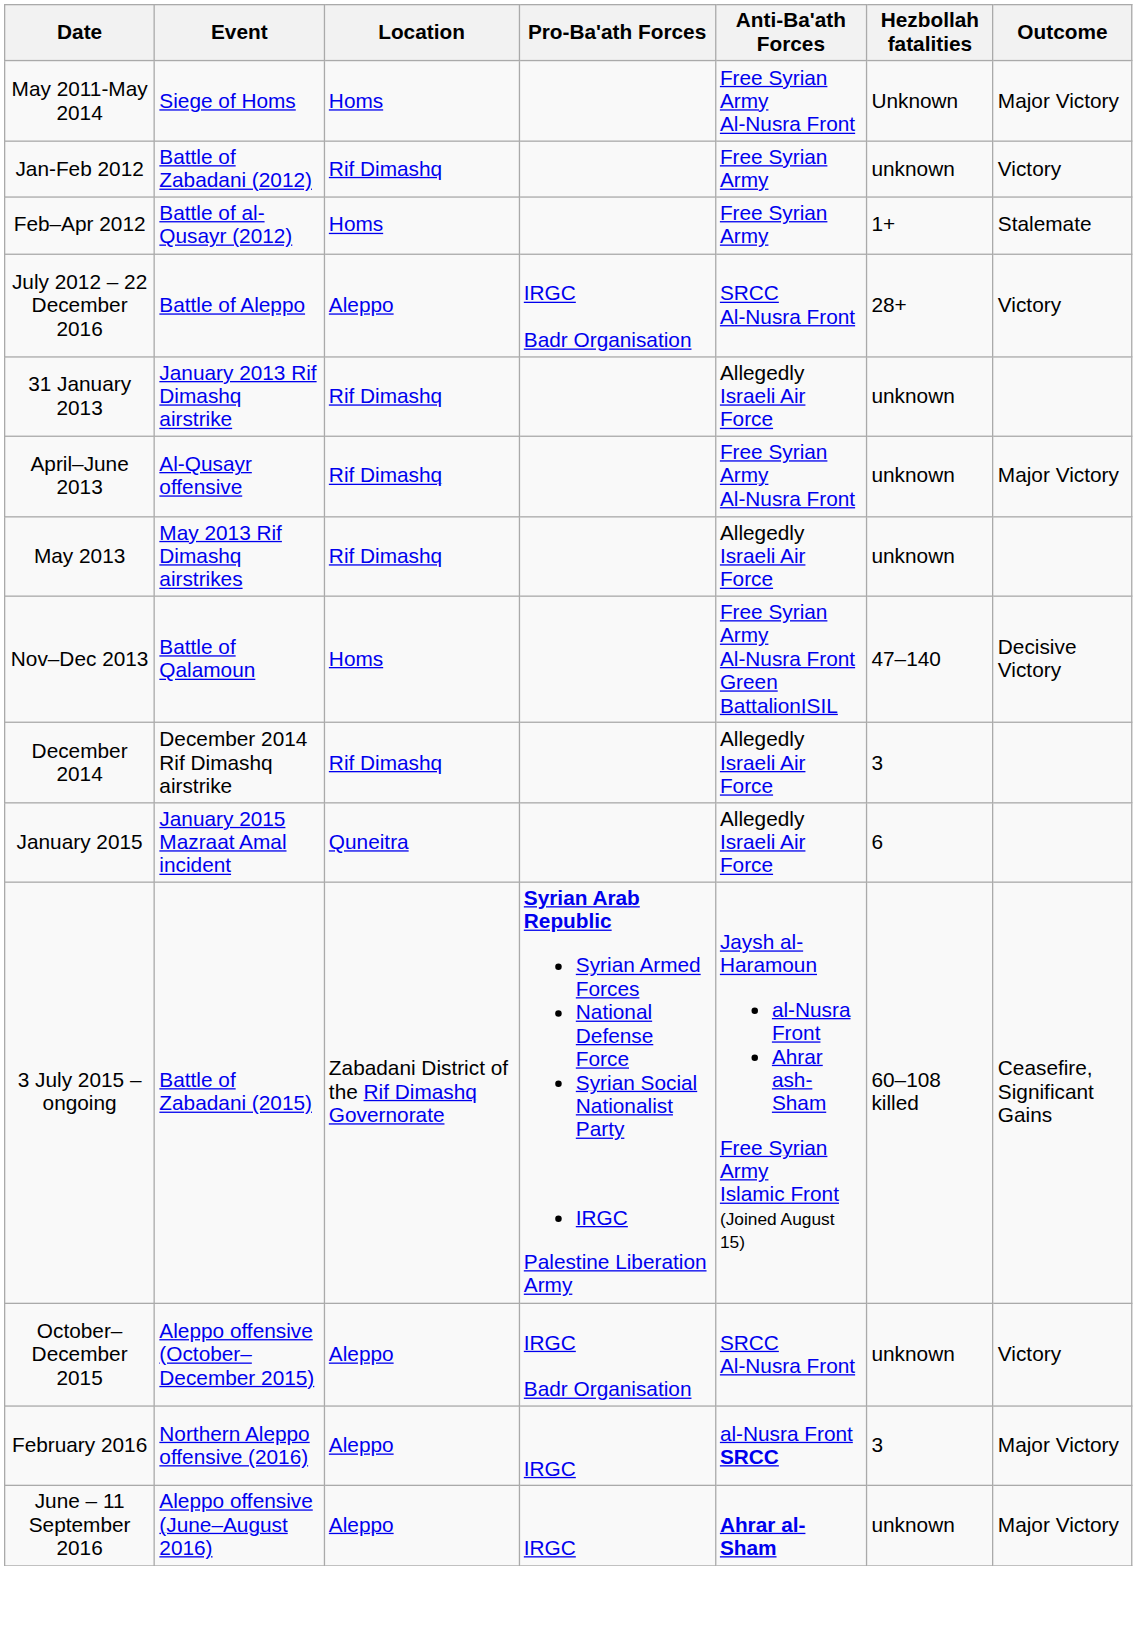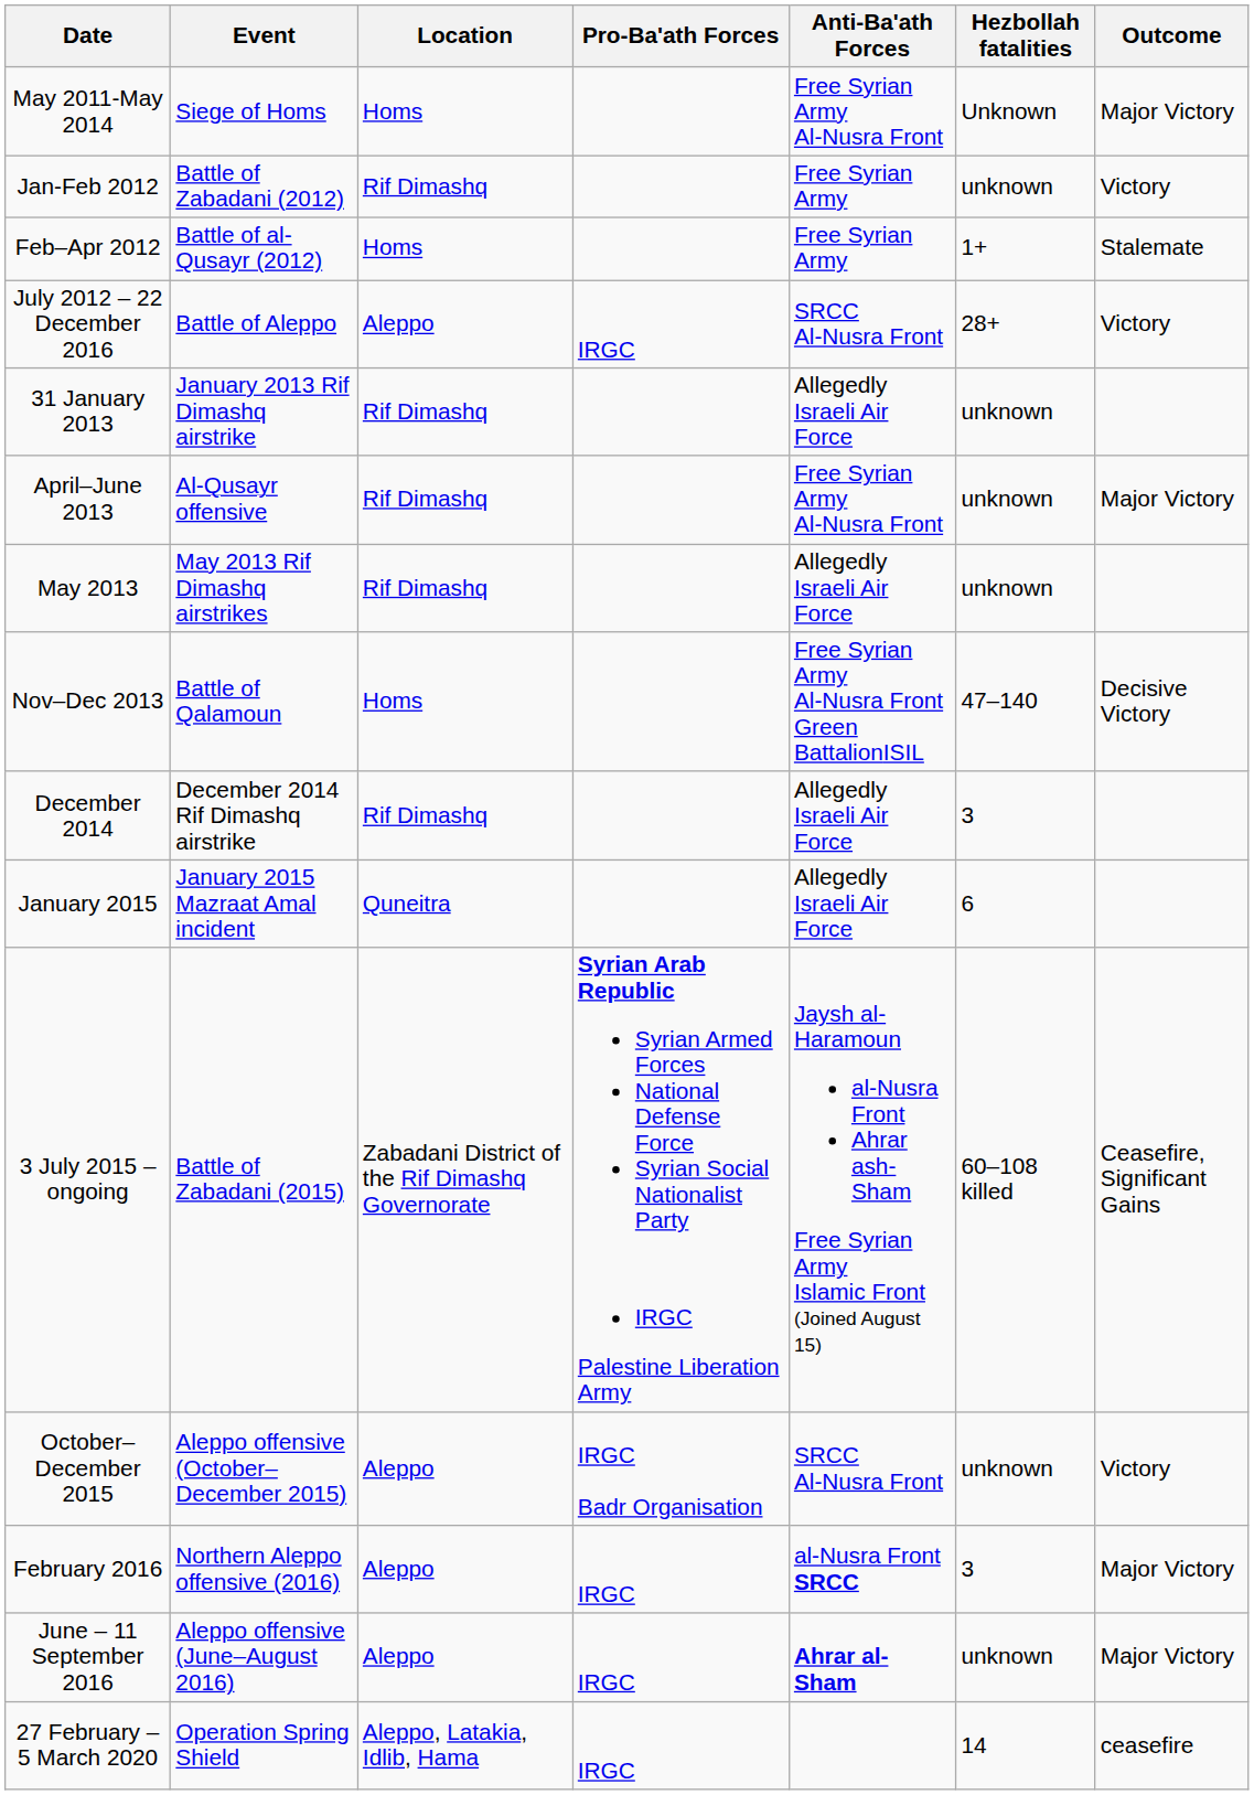July 2012 – 22 December 2016 | Pro-Ba'ath Forces: IRGC Badr Organisation -> IRGC
+ row: 27 February – 5 March 2020 | Operation Spring Shield | Aleppo, Latakia, Idlib, Hama | IRGC | 14 | ceasefire
